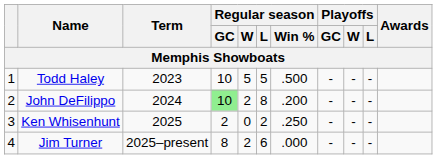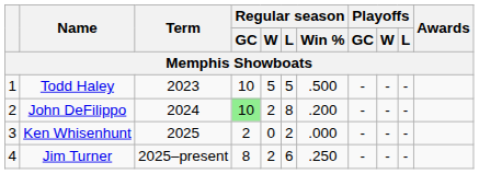Ken Whisenhunt | Regular season / Win %: .250 -> .000
Jim Turner | Regular season / Win %: .000 -> .250
